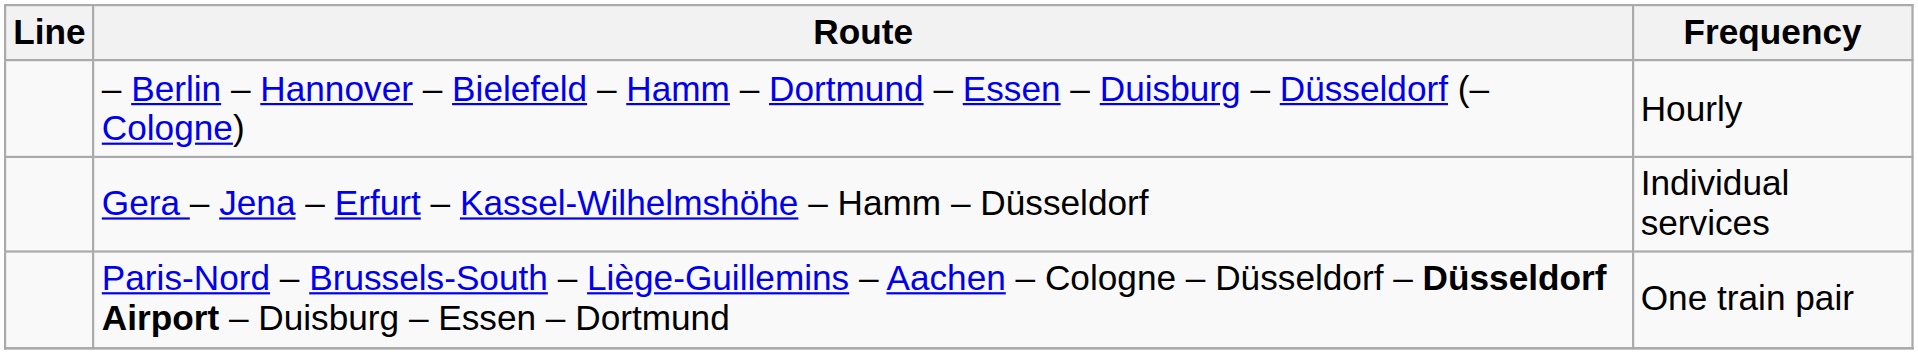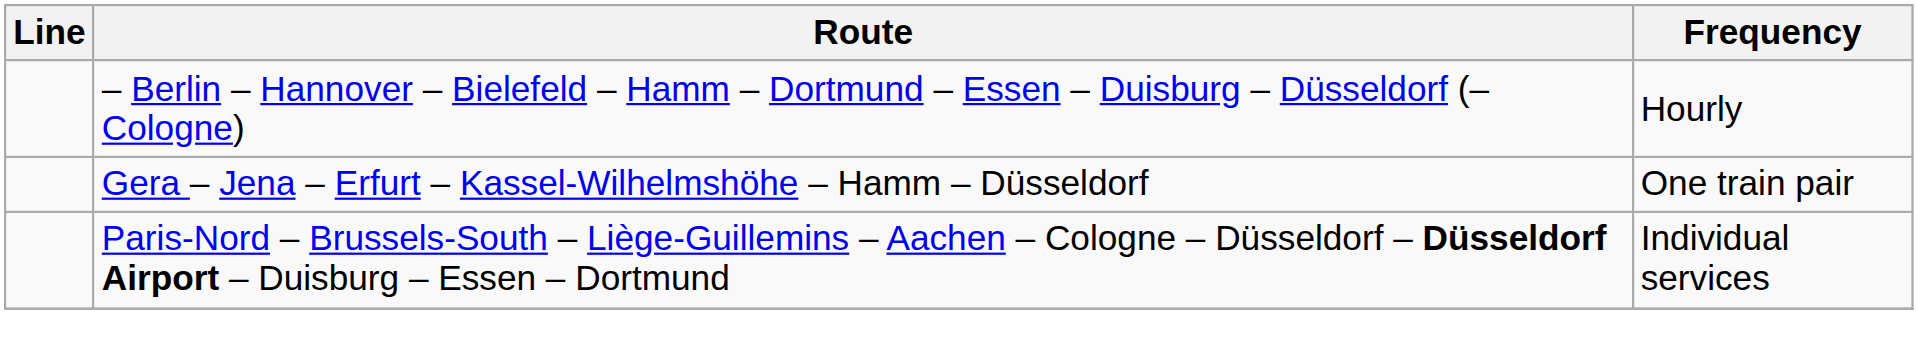row 3 | Frequency: Individual services -> One train pair
row 4 | Frequency: One train pair -> Individual services
